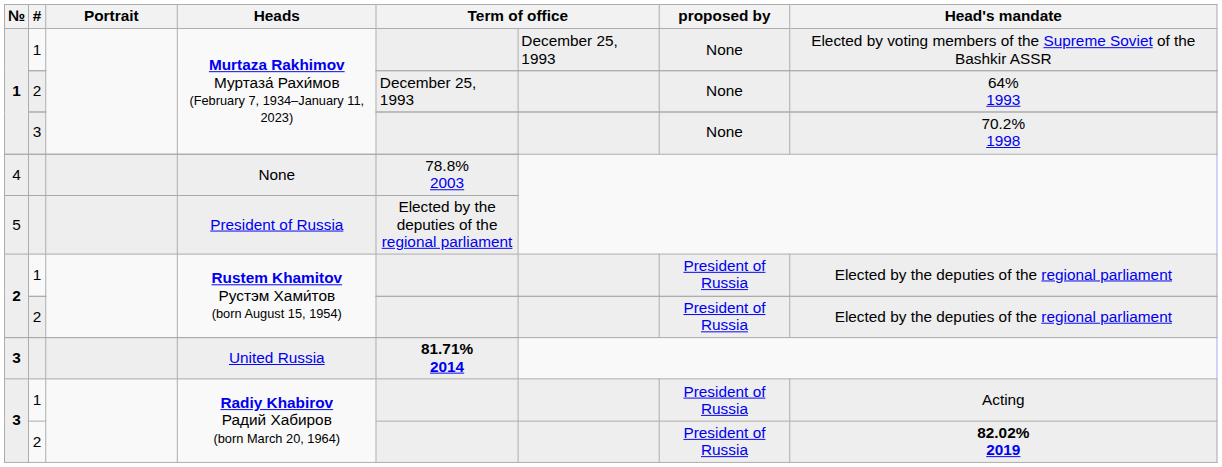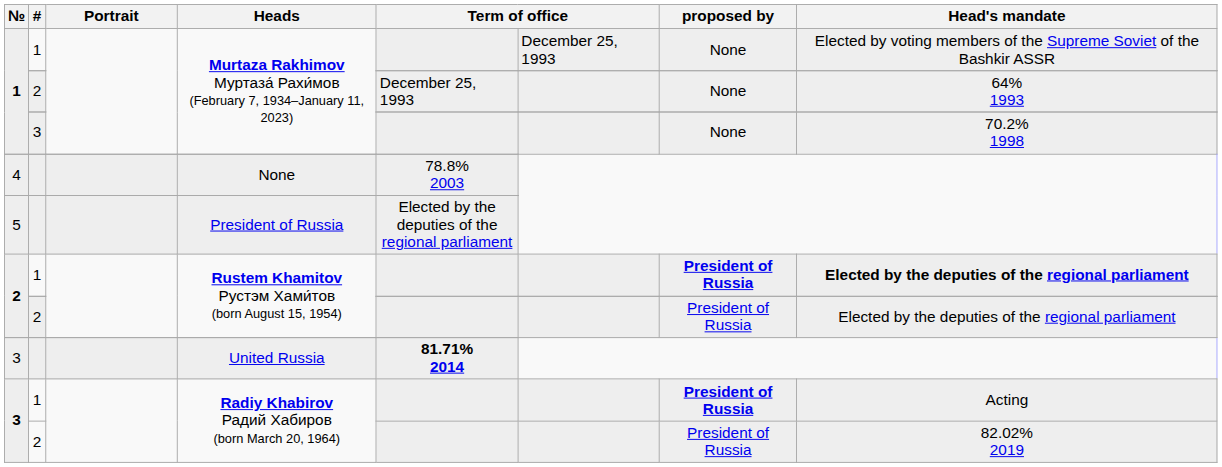1 / Rustem Khamitov Рустэм Хами́тов (born August 15, 1954) | proposed by: normal -> bold
1 / Rustem Khamitov Рустэм Хами́тов (born August 15, 1954) | Head's mandate: normal -> bold
United Russia | №: bold -> normal
1 / Radiy Khabirov Радий Хабиров (born March 20, 1964) | proposed by: normal -> bold
2 / Radiy Khabirov Радий Хабиров (born March 20, 1964) | Head's mandate: bold -> normal
